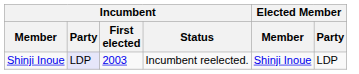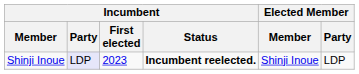row 3 | Incumbent / First elected: 2003 -> 2023
row 3 | Incumbent / Status: normal -> bold
